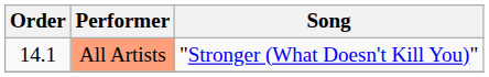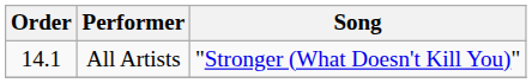row 2 | Performer: lightsalmon background -> no background
